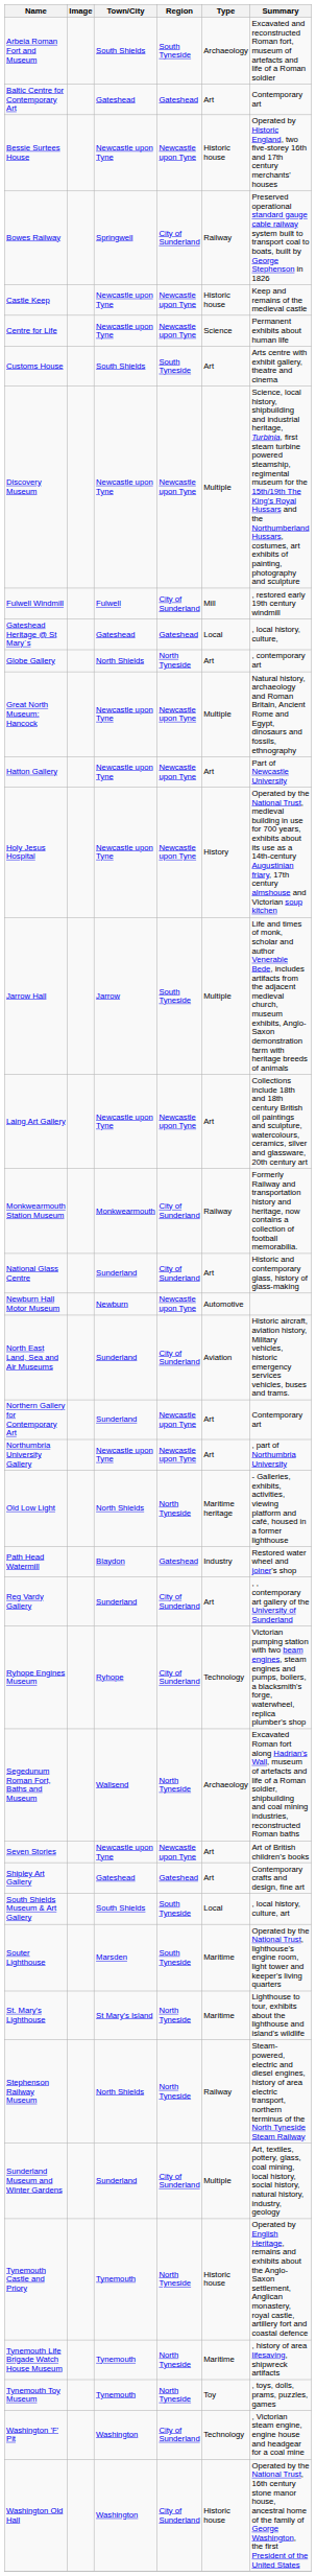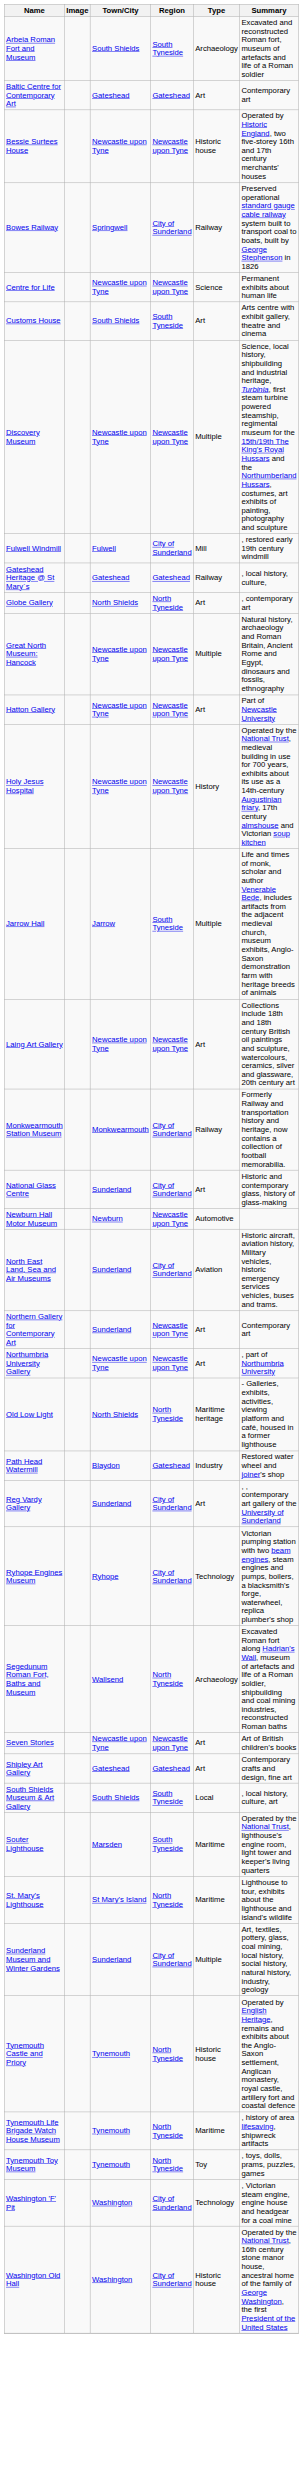- row: Castle Keep | Newcastle upon Tyne | Newcastle upon Tyne | Historic house | Keep and remains of the medieval castle
Gateshead Heritage @ St Mary`s | Type: Local -> Railway
- row: Stephenson Railway Museum | North Shields | North Tyneside | Railway | Steam-powered, electric and diesel engines, history of area electric transport, northern terminus of the North Tyneside Steam Railway
